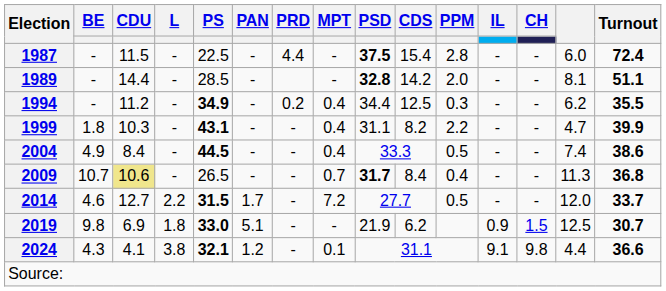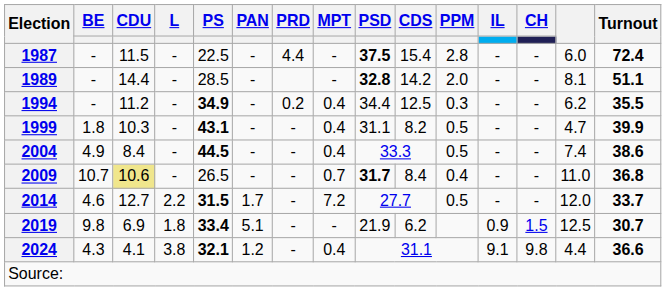1999 | PPM: 2.2 -> 0.5
2009 | column 14: 11.3 -> 11.0
2019 | PS: 33.0 -> 33.4
2024 | MPT: 0.1 -> 0.4
